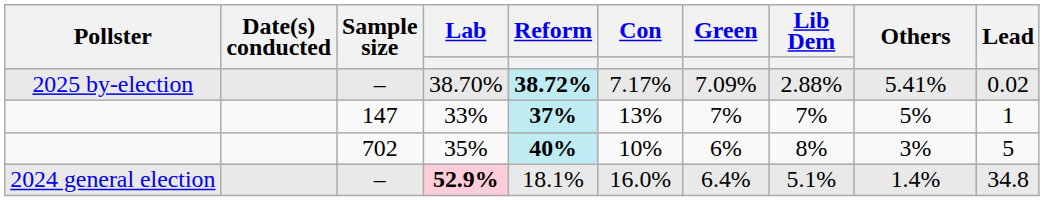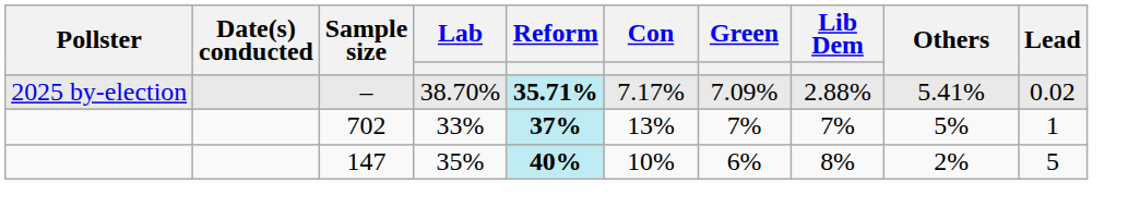38.70% | Reform: 38.72% -> 35.71%
33% | Sample size: 147 -> 702
35% | Sample size: 702 -> 147
35% | Others: 3% -> 2%
- row: 2024 general election | – | 52.9% | 18.1% | 16.0% | 6.4% | 5.1% | 1.4% | 34.8
